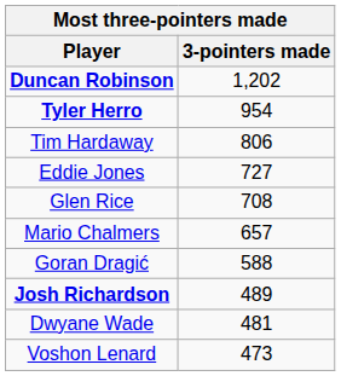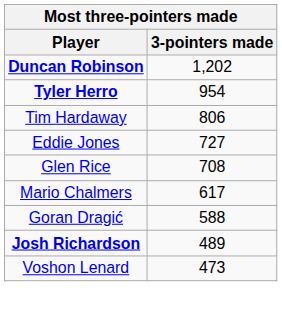Mario Chalmers | 3-pointers made: 657 -> 617
- row: Dwyane Wade | 481
